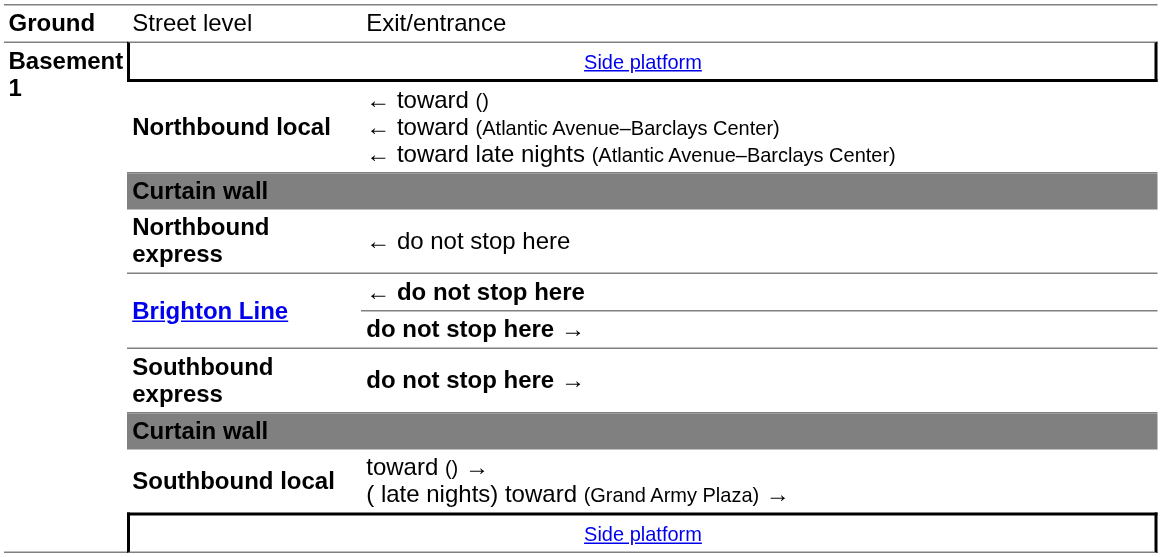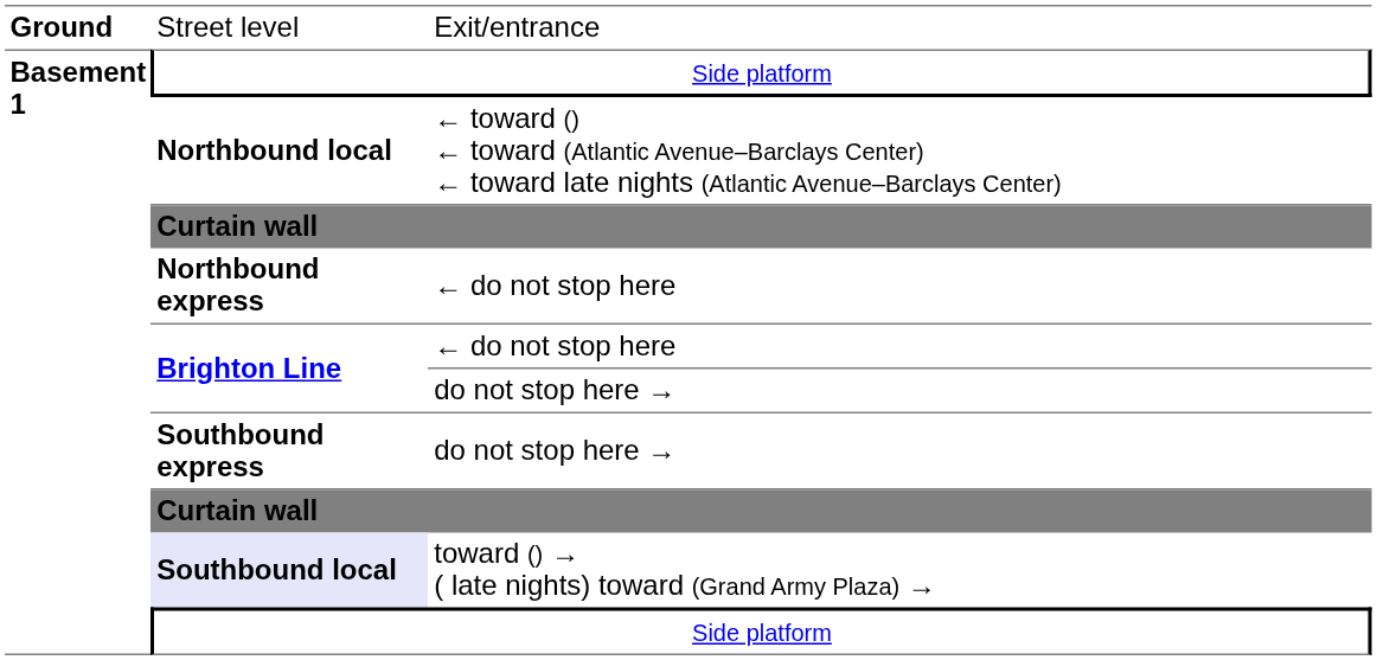Brighton Line / ← do not stop here | column 3: bold -> normal
Brighton Line / do not stop here → | column 3: bold -> normal
Southbound express | column 3: bold -> normal
Southbound local | column 2: no background -> lavender background
